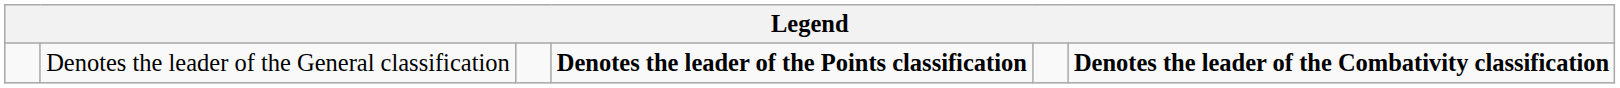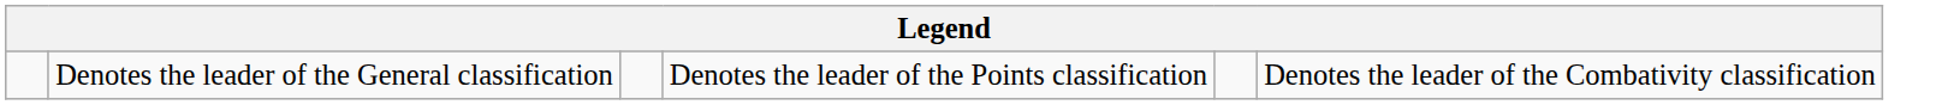Denotes the leader of the General classification | column 4: bold -> normal
Denotes the leader of the General classification | column 6: bold -> normal
